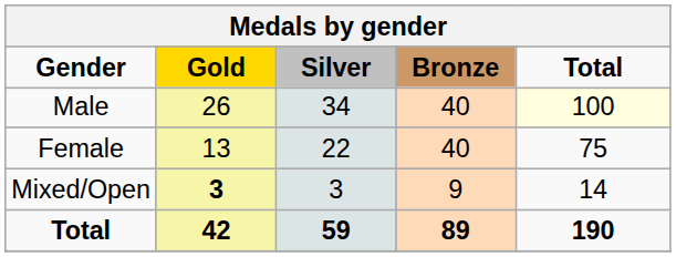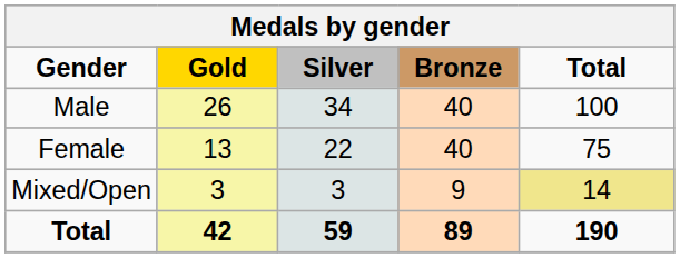Male | Total: lightyellow background -> no background
Mixed/Open | Gold: bold -> normal
Mixed/Open | Total: no background -> khaki background
